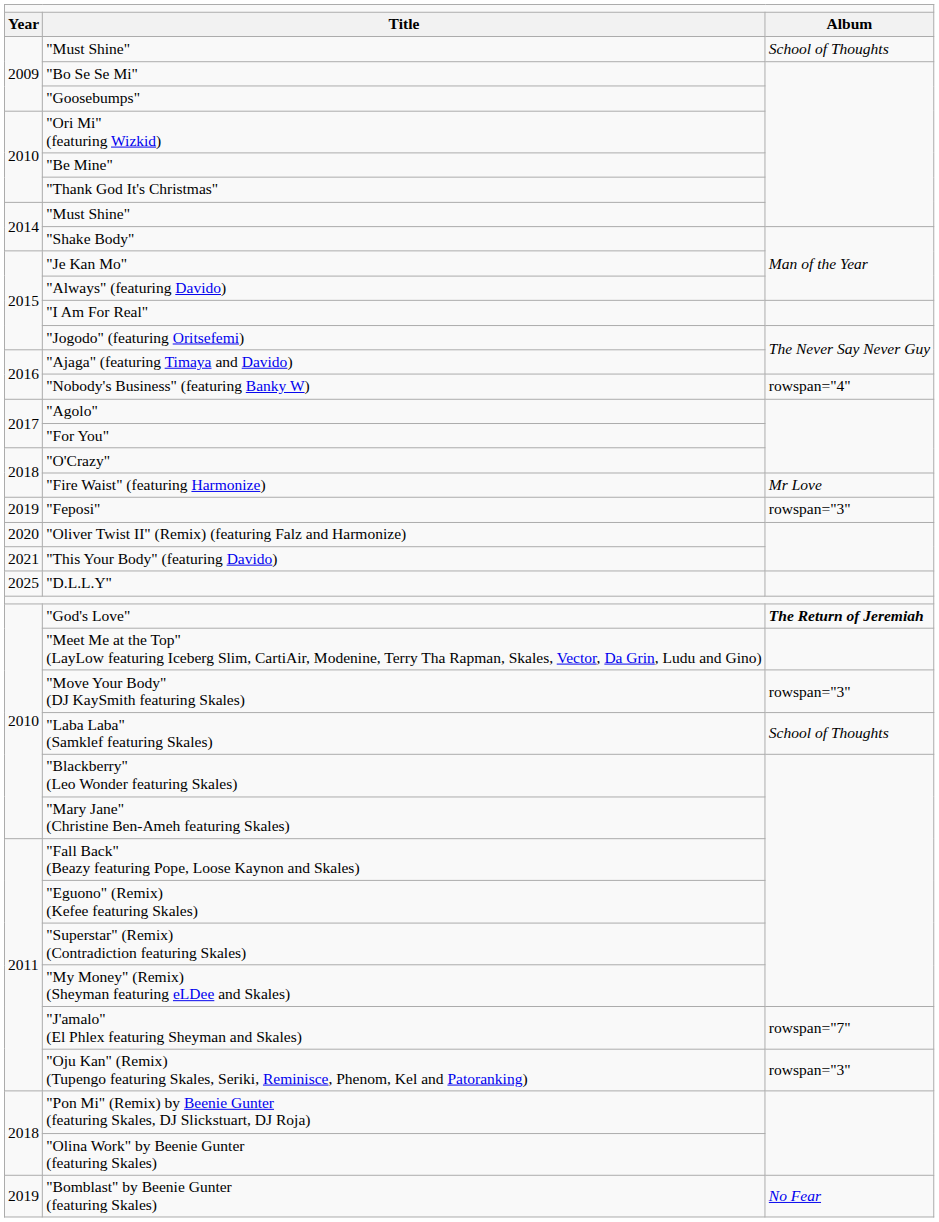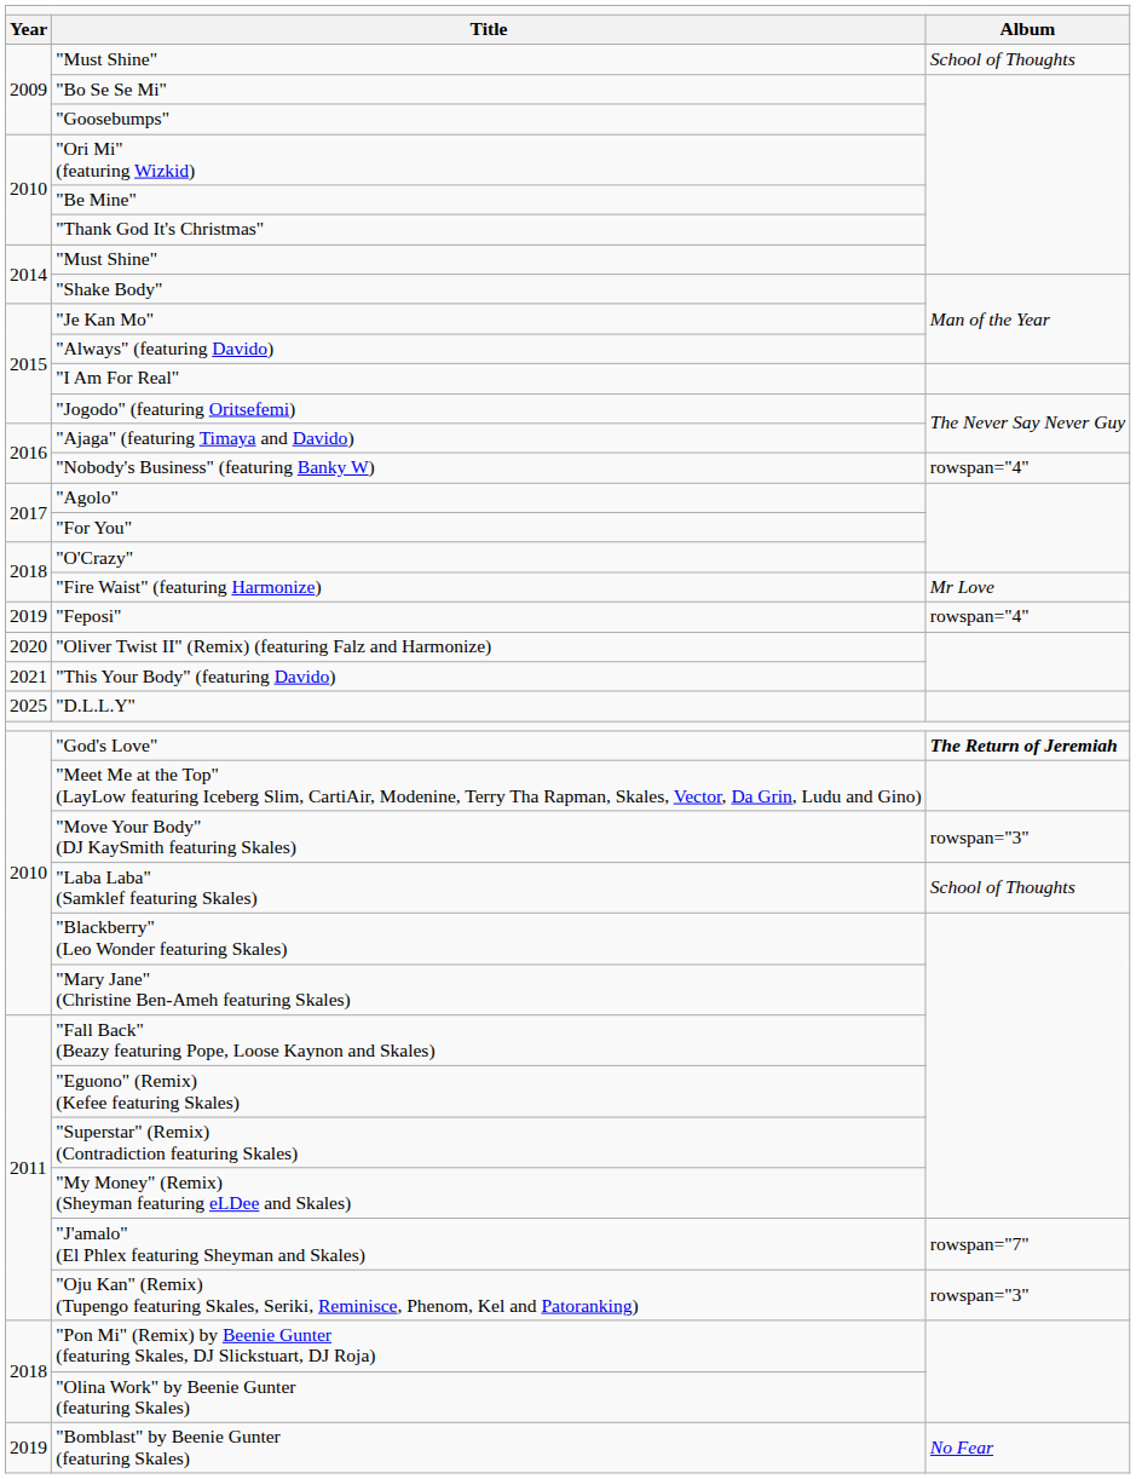"Feposi" | column 3: rowspan="3" -> rowspan="4"
